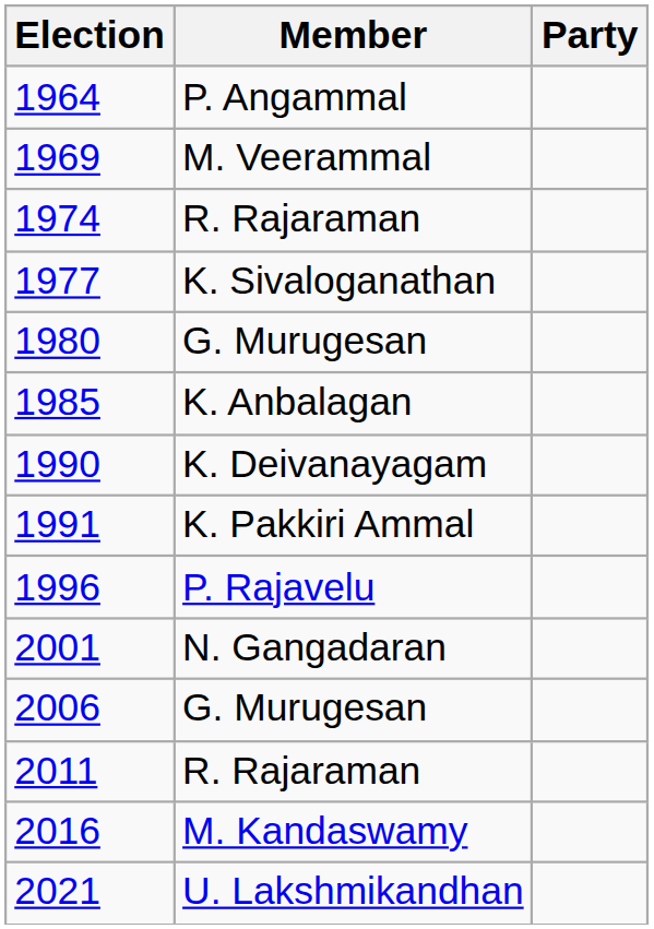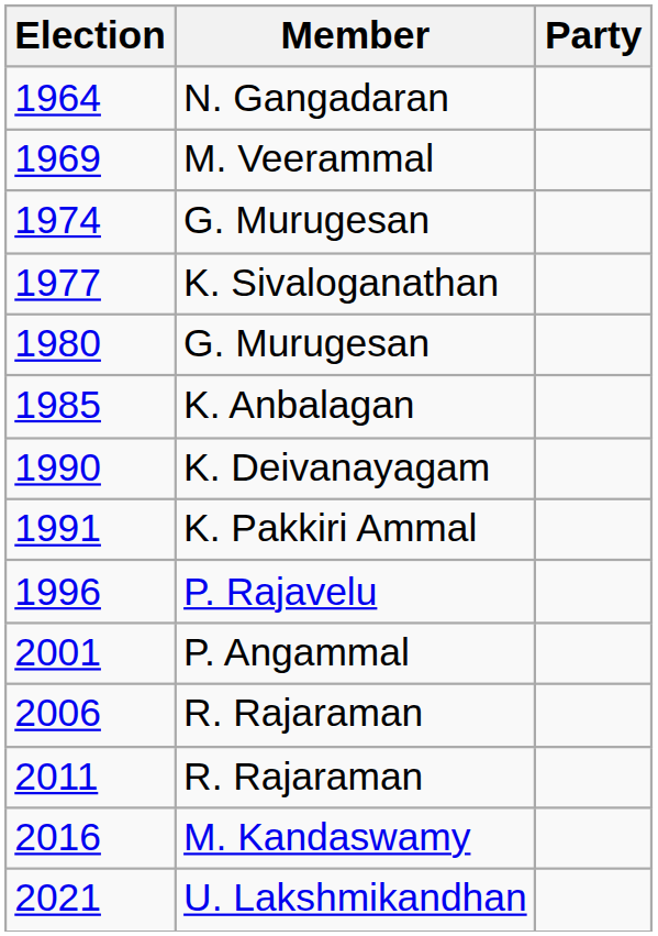1964 | Member: P. Angammal -> N. Gangadaran
1974 | Member: R. Rajaraman -> G. Murugesan
2001 | Member: N. Gangadaran -> P. Angammal
2006 | Member: G. Murugesan -> R. Rajaraman
